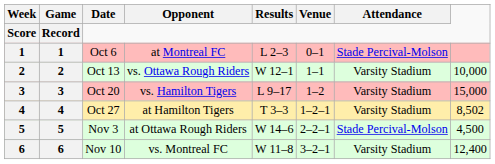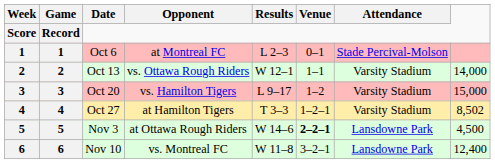Oct 13 | column 8: 10,000 -> 14,000
Nov 3 | Venue: normal -> bold
Nov 3 | Attendance: Stade Percival-Molson -> Lansdowne Park
Nov 10 | Attendance: Varsity Stadium -> Lansdowne Park
